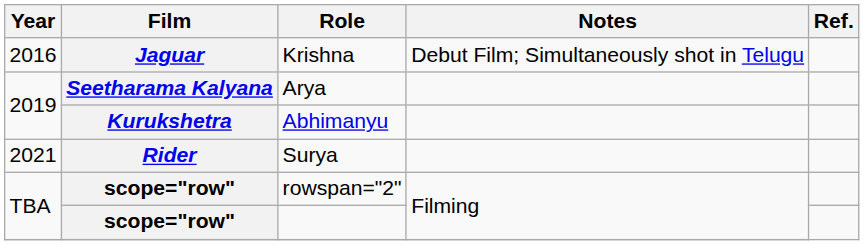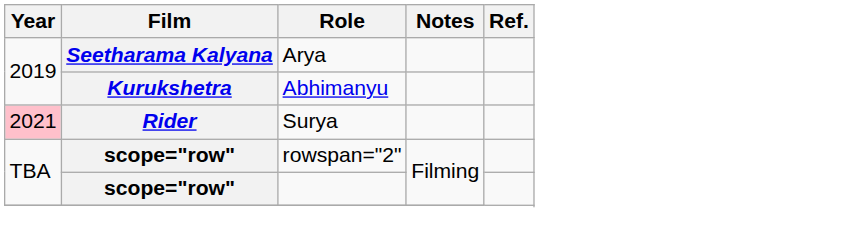- row: 2016 | Jaguar | Krishna | Debut Film; Simultaneously shot in Telugu
Surya | Year: no background -> pink background
